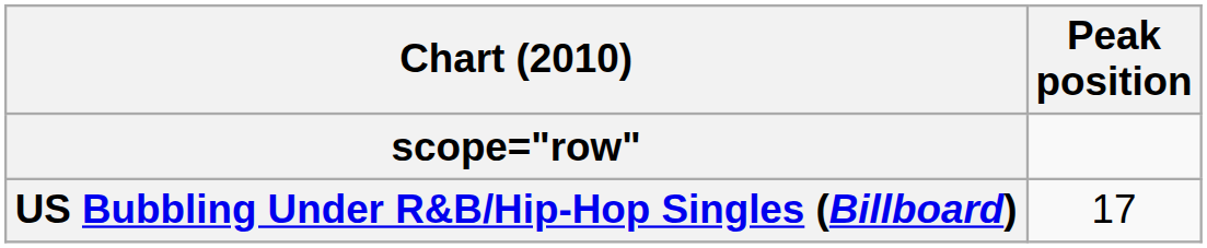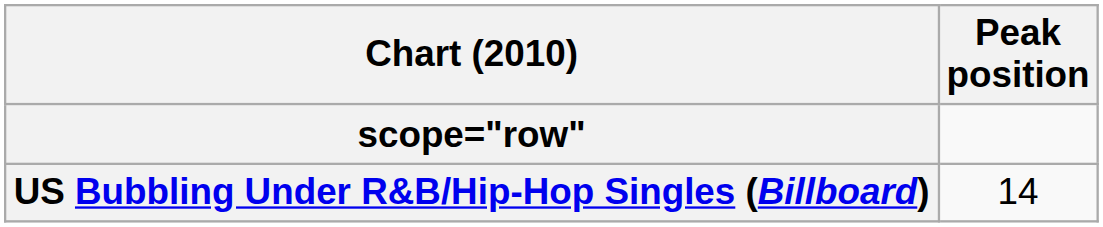US Bubbling Under R&B/Hip-Hop Singles (Billboard) | Peak position: 17 -> 14
